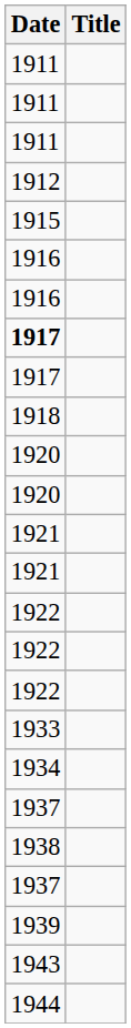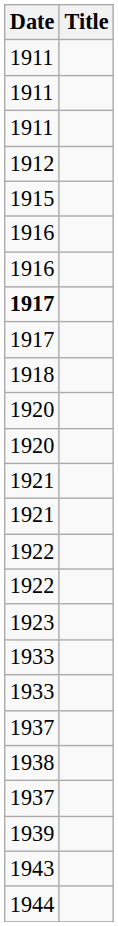row 18 | Date: 1922 -> 1923
row 20 | Date: 1934 -> 1933
